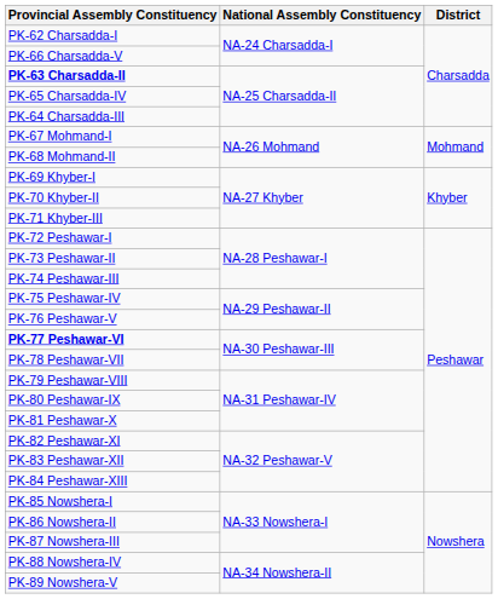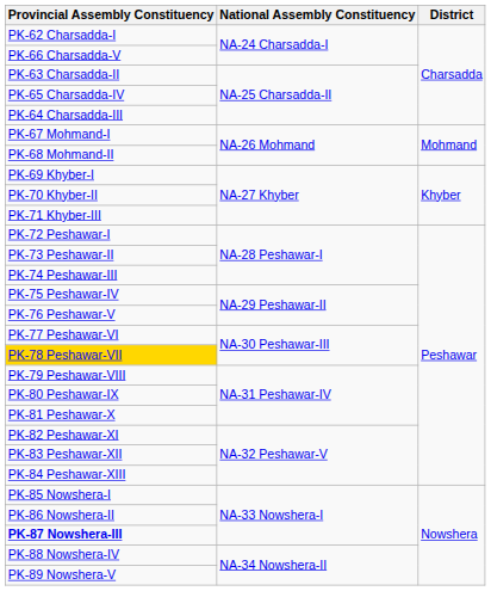PK-63 Charsadda-II | Provincial Assembly Constituency: bold -> normal
PK-77 Peshawar-VI | Provincial Assembly Constituency: bold -> normal
PK-78 Peshawar-VII | Provincial Assembly Constituency: no background -> gold background
PK-87 Nowshera-III | Provincial Assembly Constituency: normal -> bold
